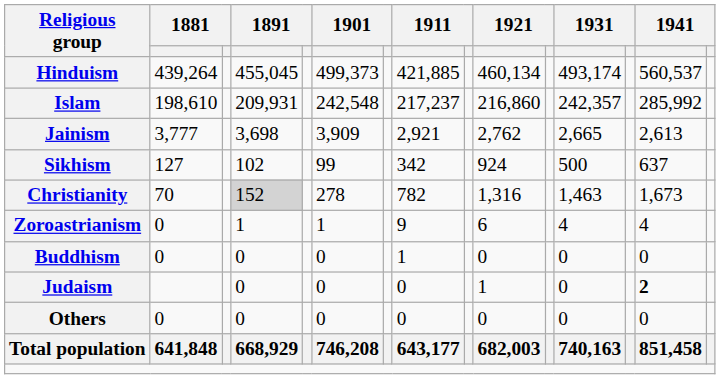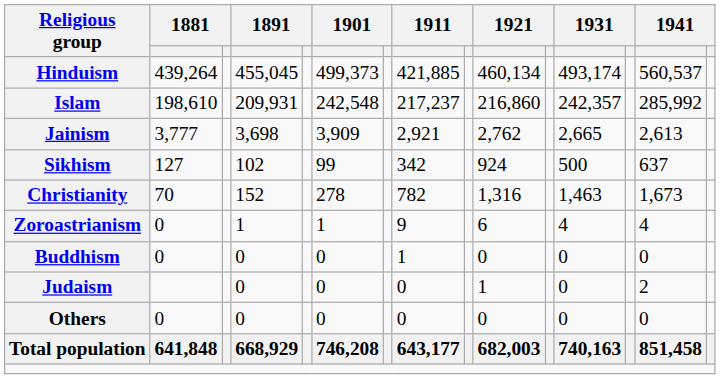Christianity | column 4: lightgrey background -> no background
Judaism | column 14: bold -> normal
